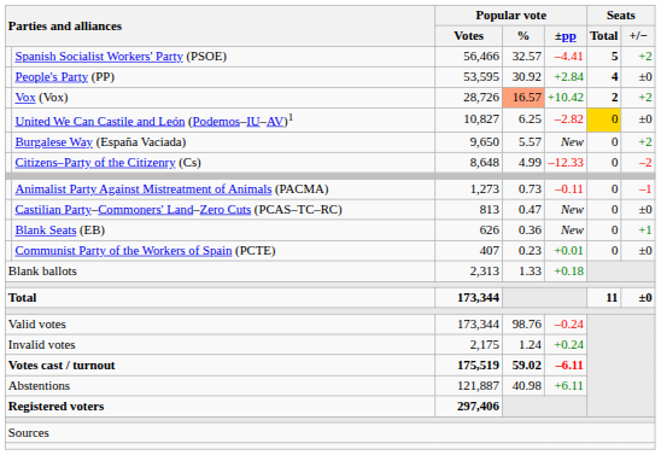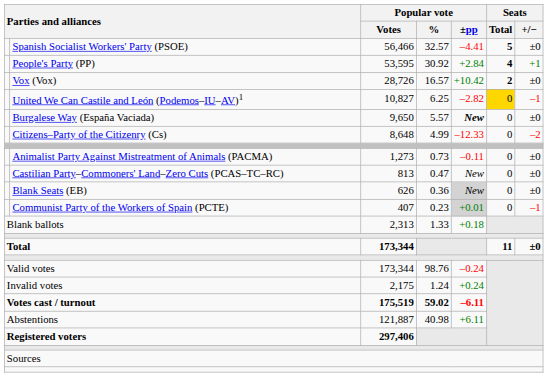Spanish Socialist Workers' Party (PSOE) | Seats / +/−: +2 -> ±0
People's Party (PP) | Seats / +/−: ±0 -> +1
Vox (Vox) | Popular vote / %: lightsalmon background -> no background
Vox (Vox) | Seats / +/−: +2 -> ±0
United We Can Castile and León (Podemos–IU–AV)1 | Seats / +/−: ±0 -> –1
Burgalese Way (España Vaciada) | Popular vote / ±pp: normal -> bold
Burgalese Way (España Vaciada) | Seats / +/−: +2 -> ±0
Animalist Party Against Mistreatment of Animals (PACMA) | Seats / +/−: –1 -> ±0
Blank Seats (EB) | Popular vote / ±pp: no background -> lightgrey background
Blank Seats (EB) | Seats / +/−: +1 -> ±0
Communist Party of the Workers of Spain (PCTE) | Popular vote / ±pp: no background -> lightgrey background
Communist Party of the Workers of Spain (PCTE) | Seats / +/−: ±0 -> –1
